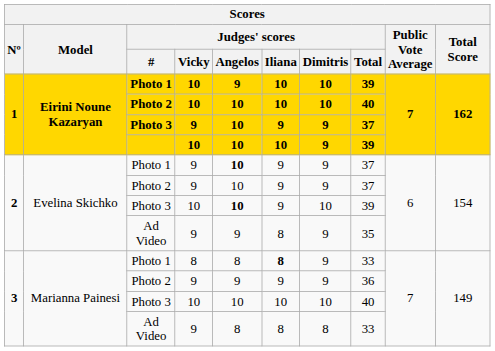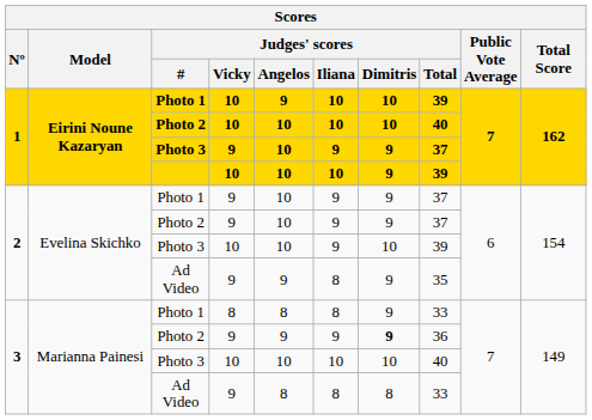2 / Photo 1 | Judges' scores / Angelos / 9 / 10: bold -> normal
2 / Photo 3 | Judges' scores / Angelos / 9 / 10: bold -> normal
3 / Photo 1 | Judges' scores / Iliana / 10 / 9 / 10: bold -> normal
3 / Photo 2 | Judges' scores / Dimitris / 10 / 9: normal -> bold
